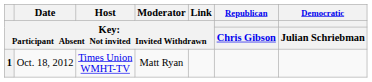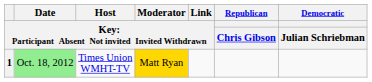1 | column 2: no background -> lightgreen background
1 | column 4: no background -> gold background
